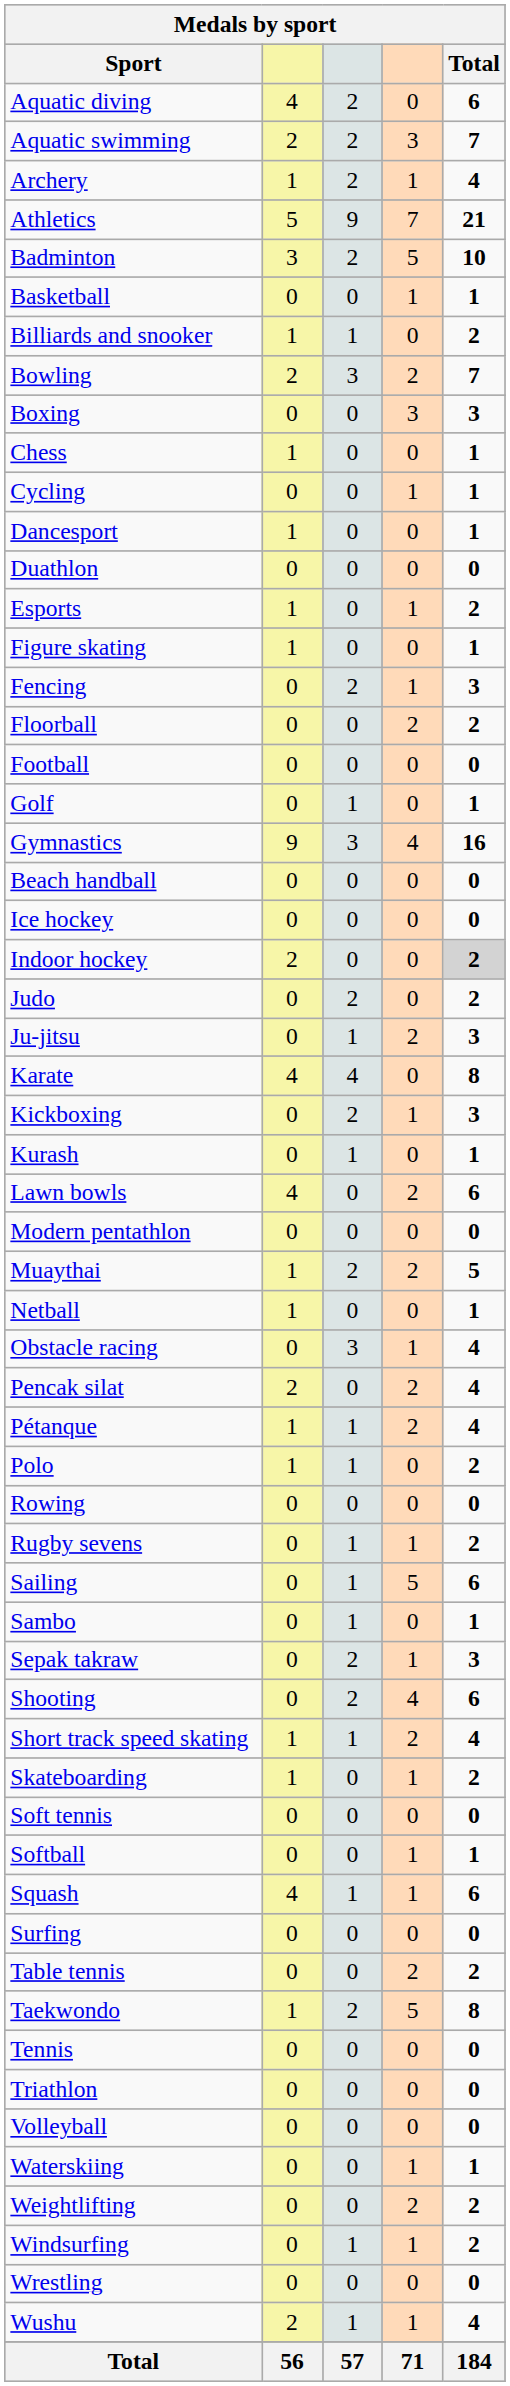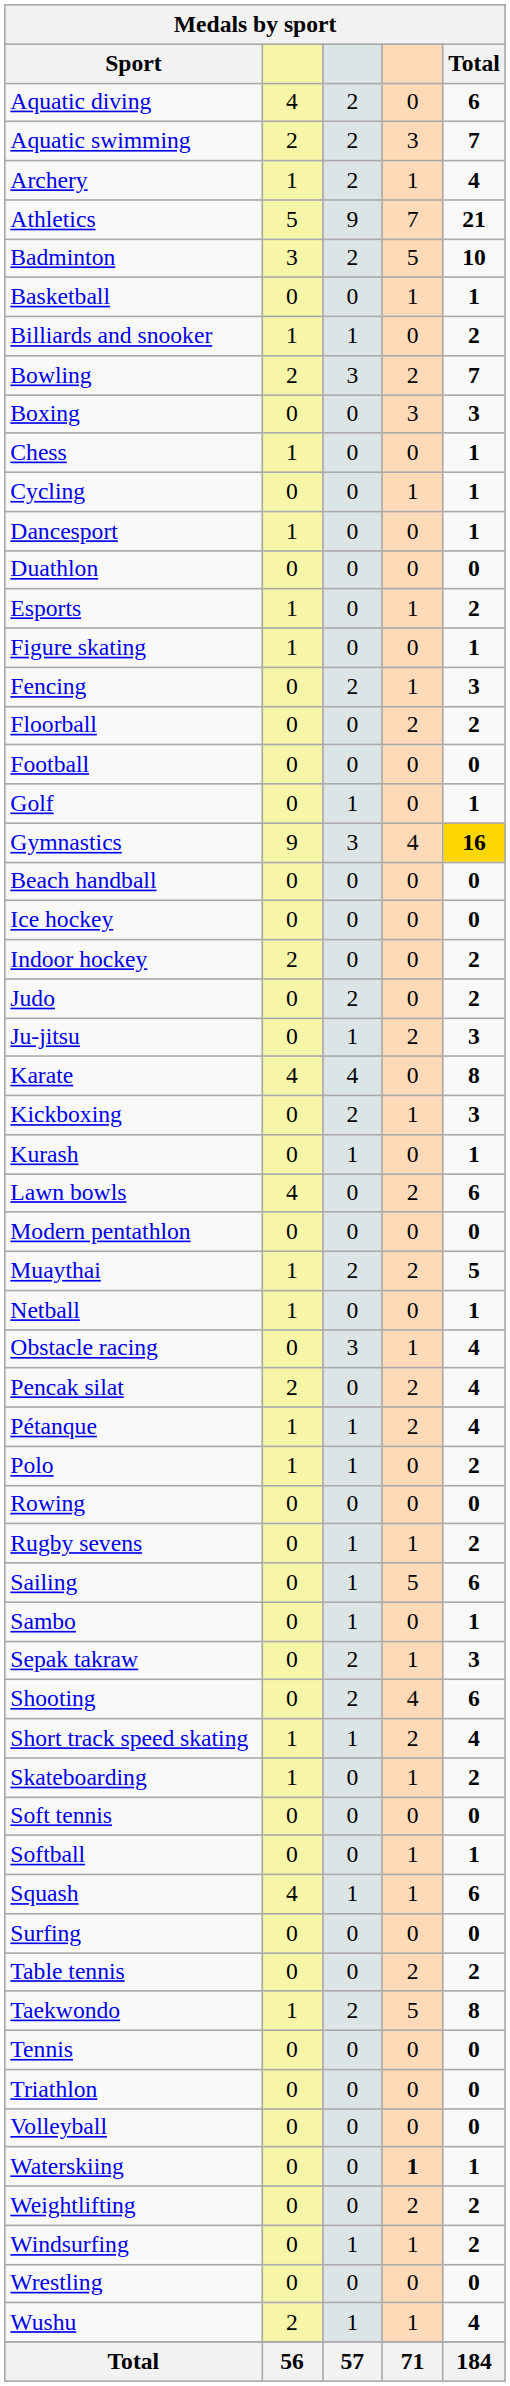Gymnastics | Total: no background -> gold background
Indoor hockey | Total: lightgrey background -> no background
Waterskiing | column 4: normal -> bold
